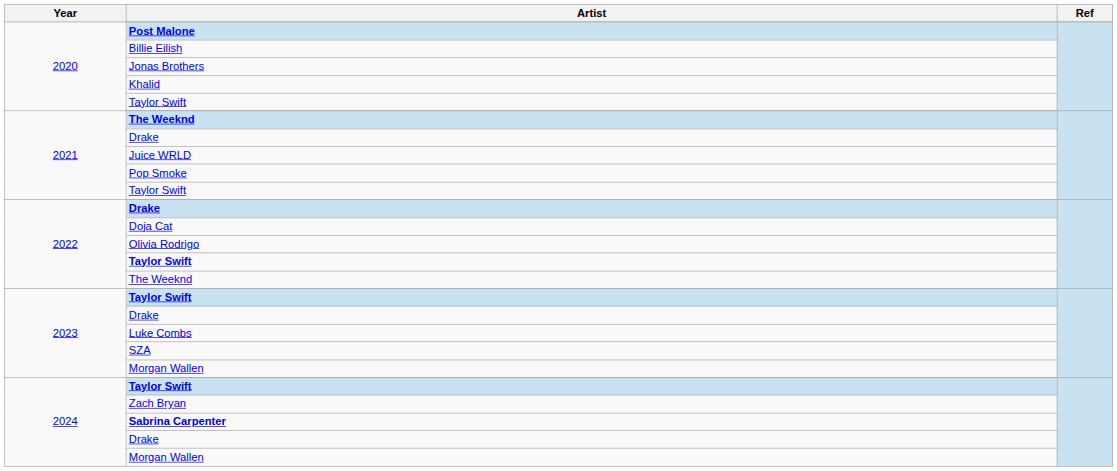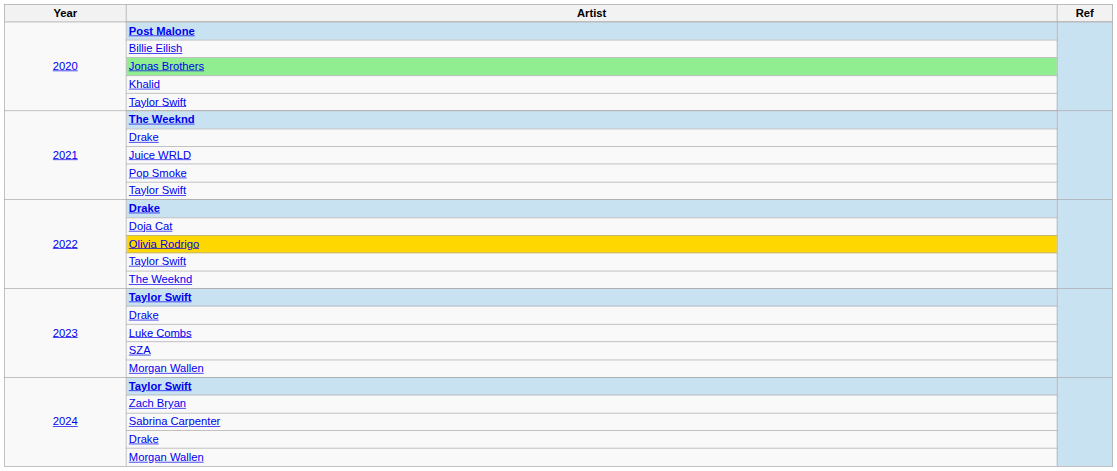Jonas Brothers | Artist: no background -> lightgreen background
Olivia Rodrigo | Artist: no background -> gold background
2022 / Taylor Swift | Artist: bold -> normal
Sabrina Carpenter | Artist: bold -> normal
